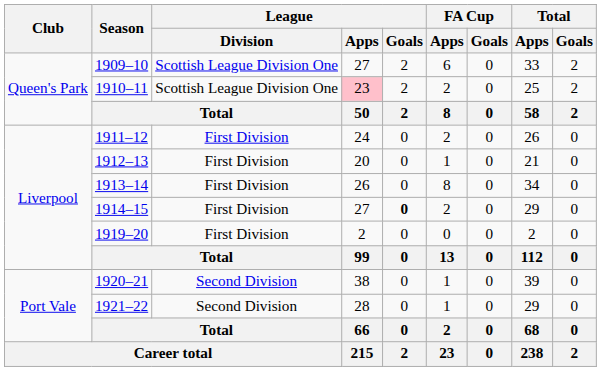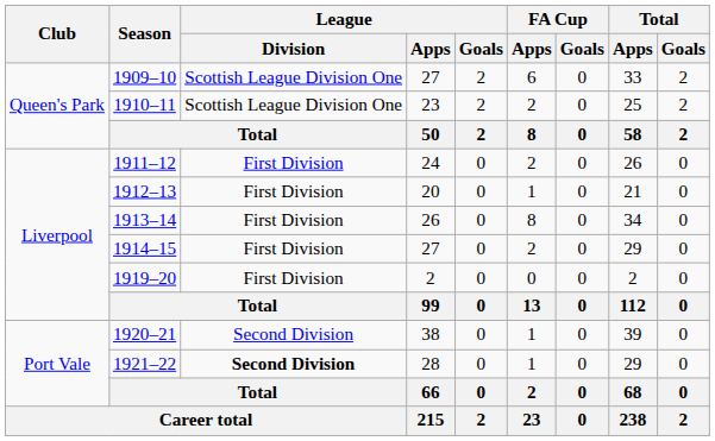1910–11 | League / Apps: pink background -> no background
1914–15 | League / Goals: bold -> normal
1921–22 | League / Division: normal -> bold
